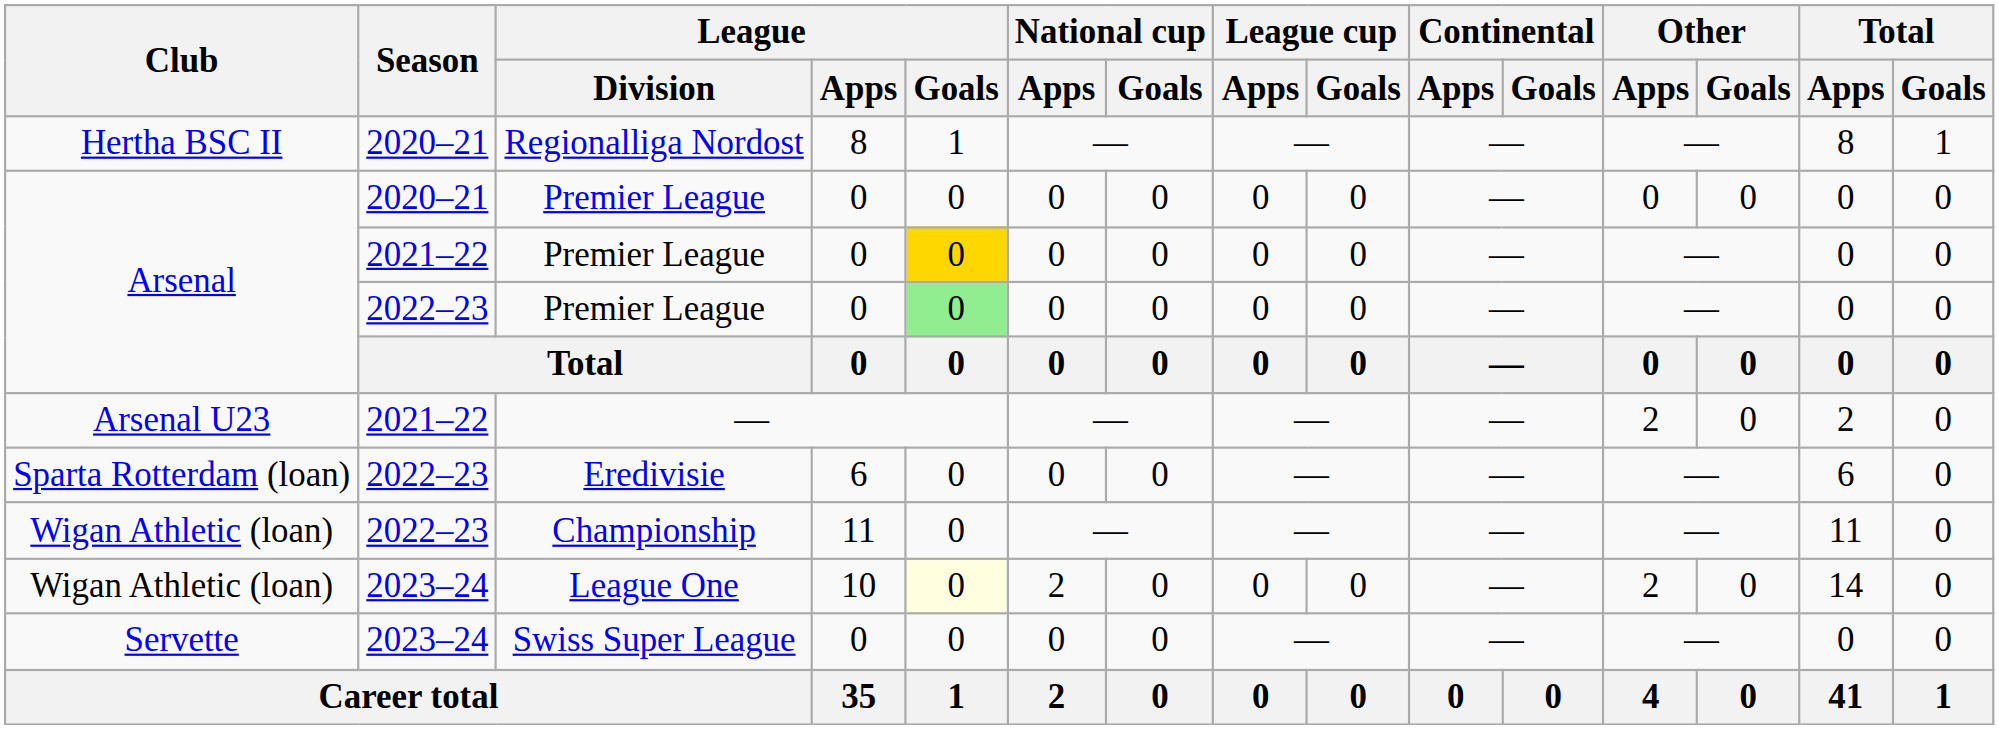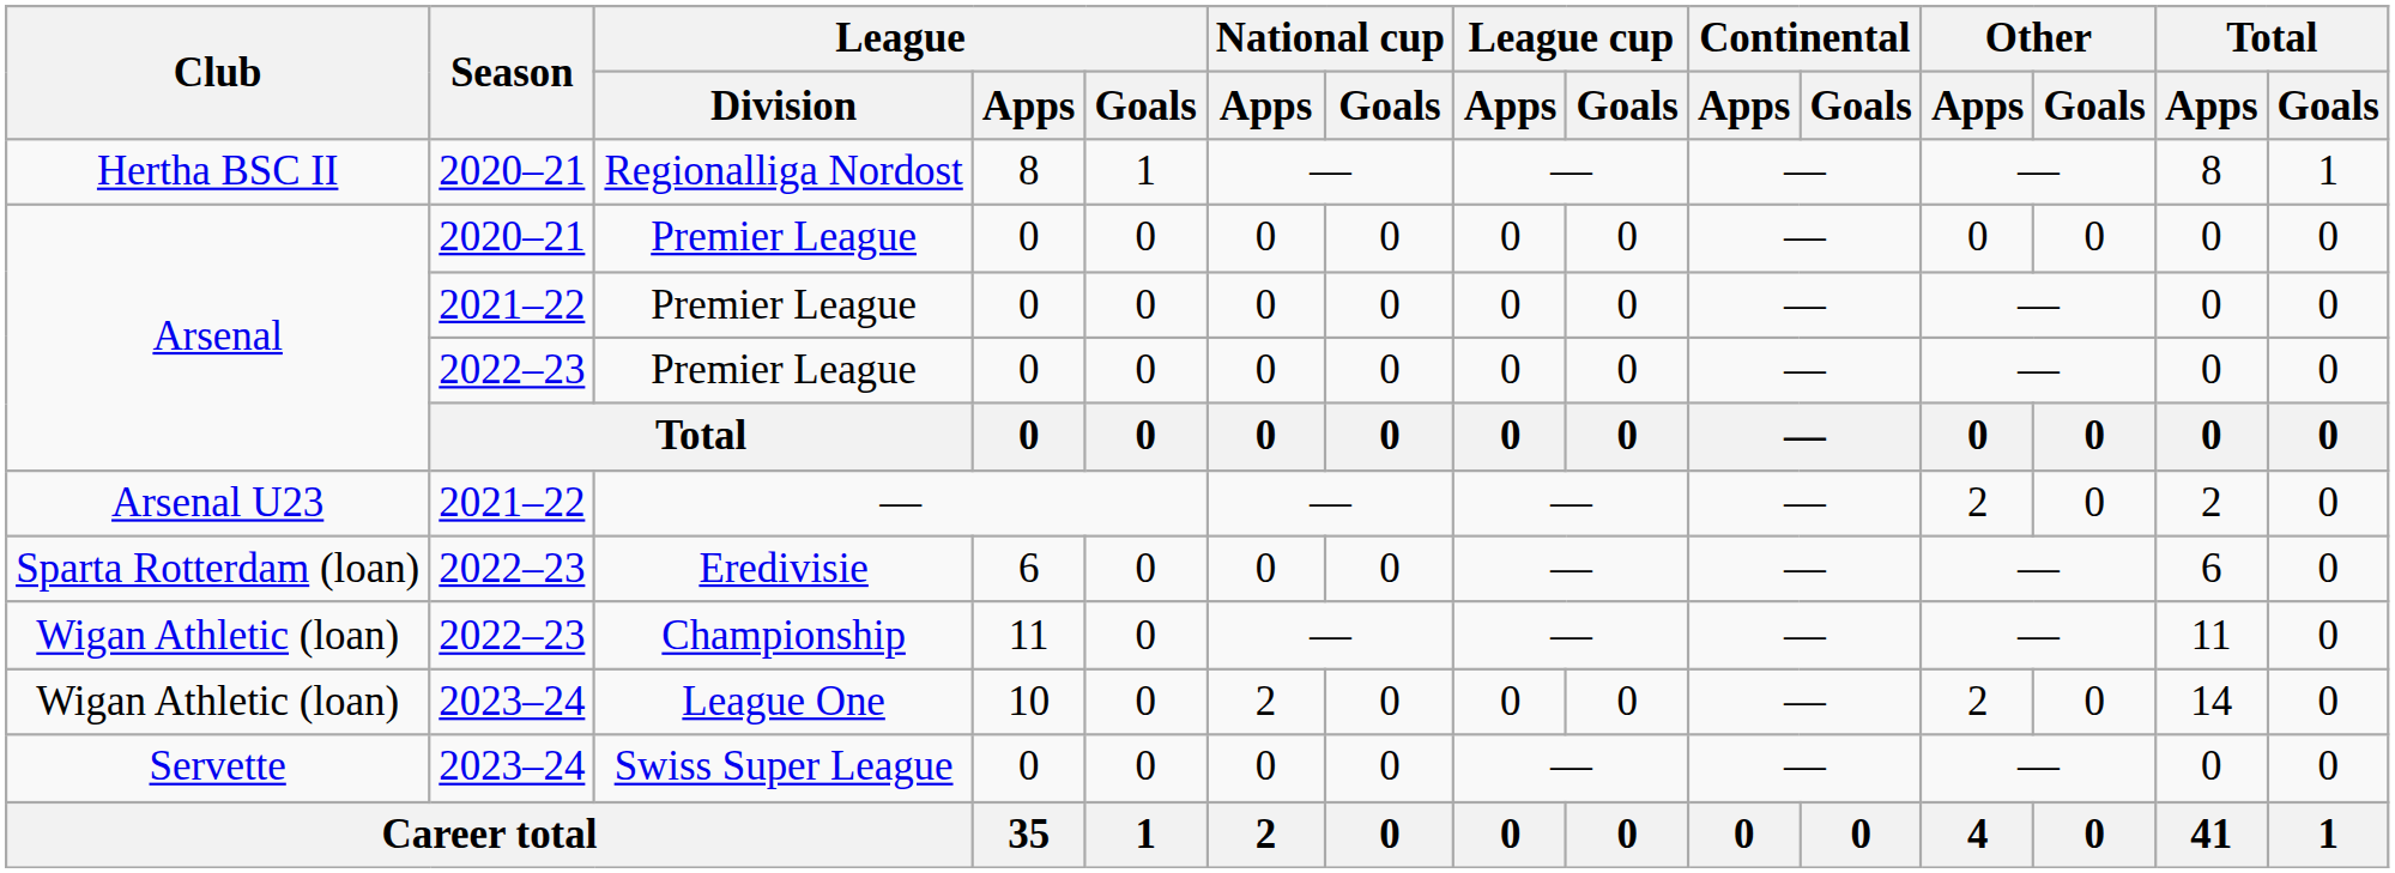2021–22 / Premier League | League / Goals: gold background -> no background
2022–23 / Premier League | League / Goals: lightgreen background -> no background
League One | League / Goals: lightyellow background -> no background
